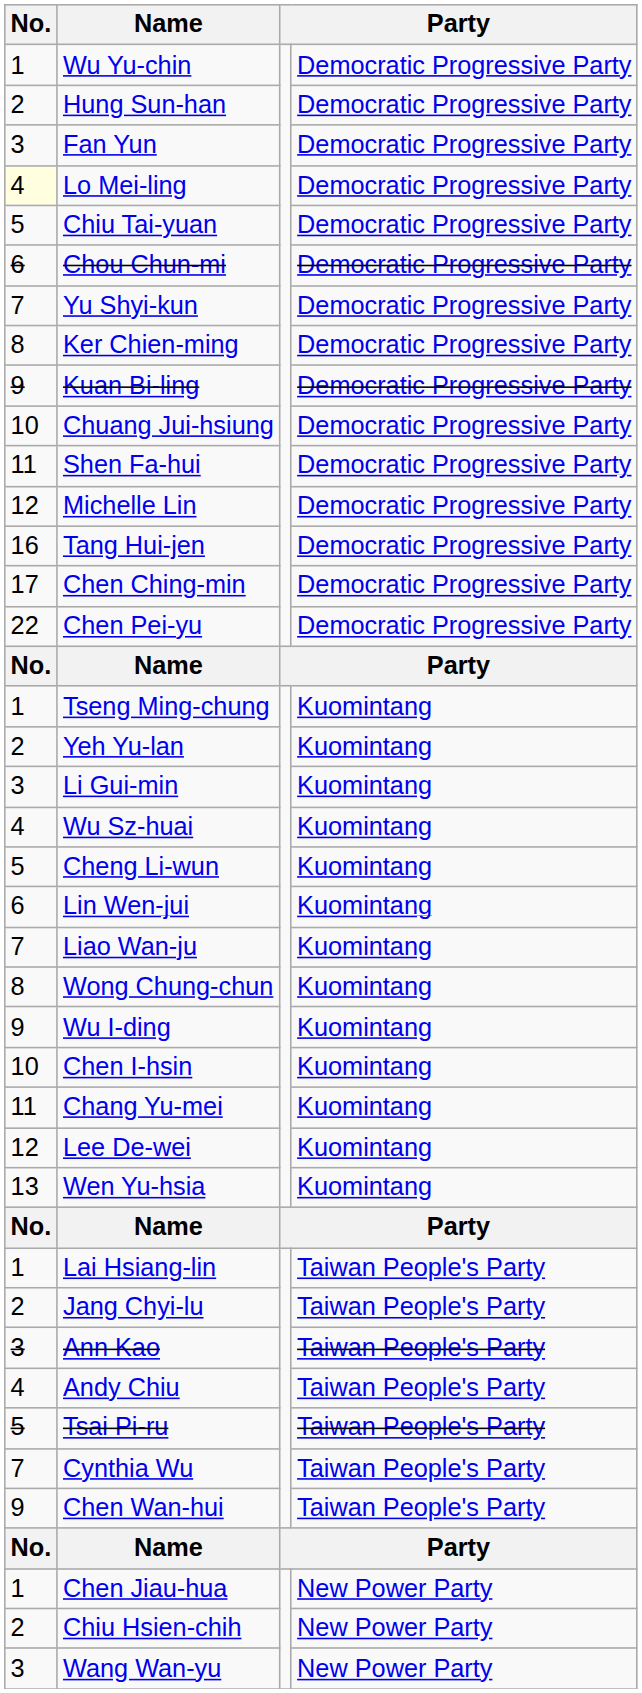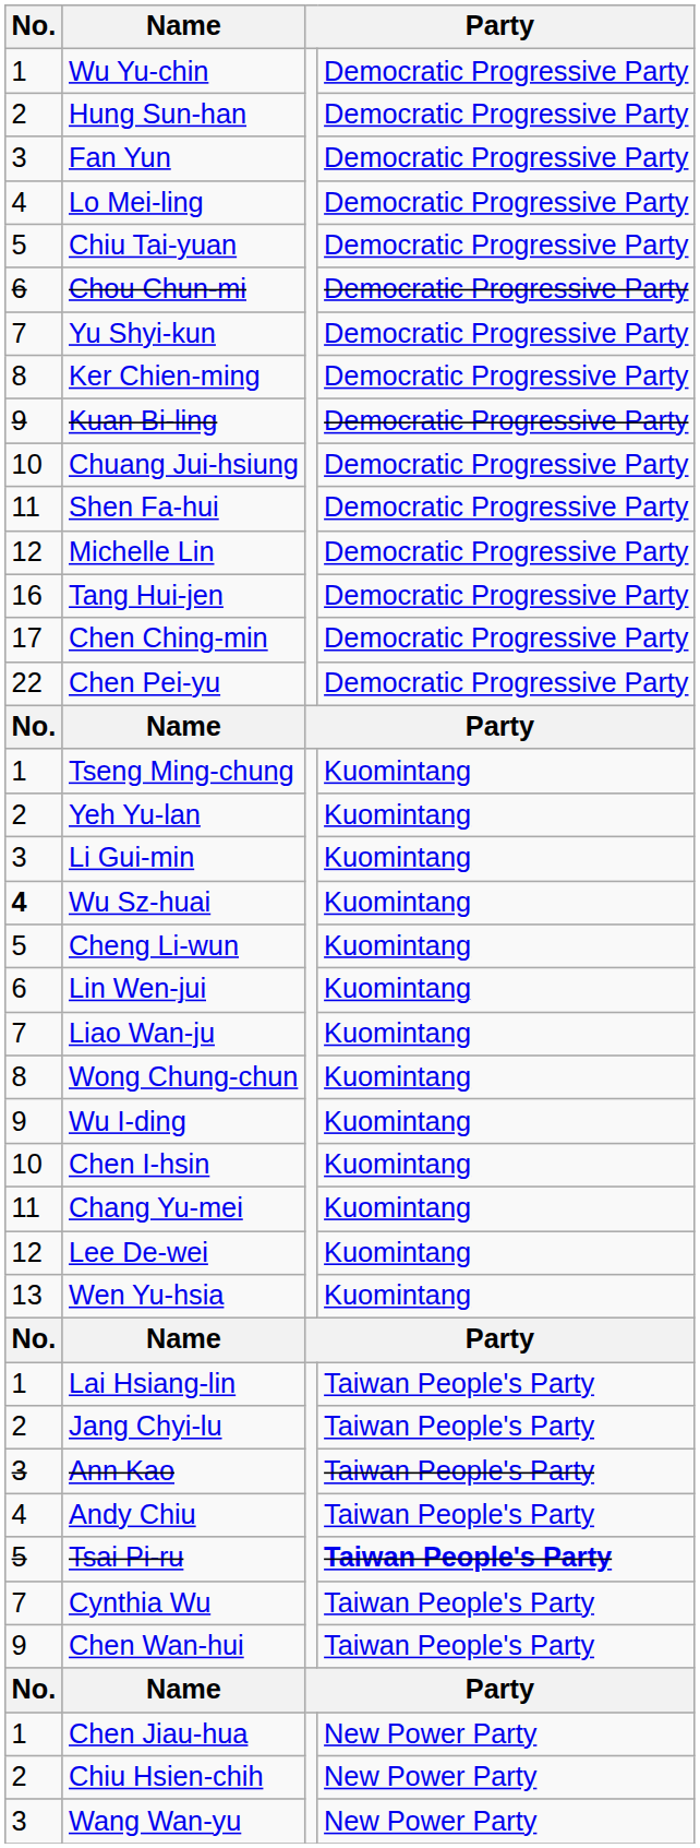Lo Mei-ling | No.: lightyellow background -> no background
Wu Sz-huai | No.: normal -> bold
Tsai Pi-ru | column 4: normal -> bold
